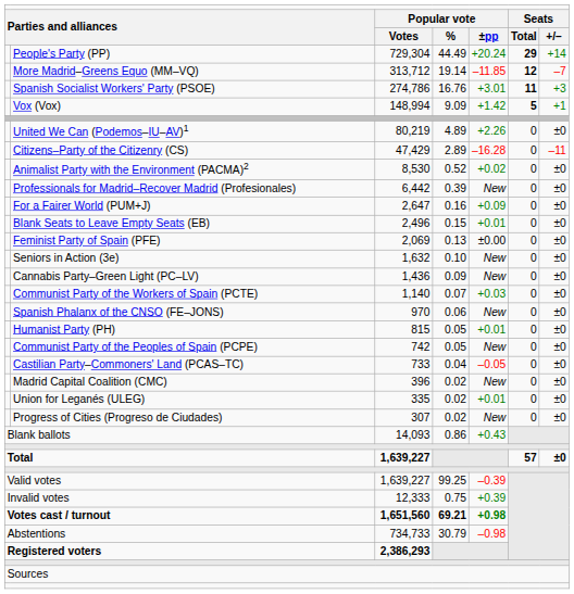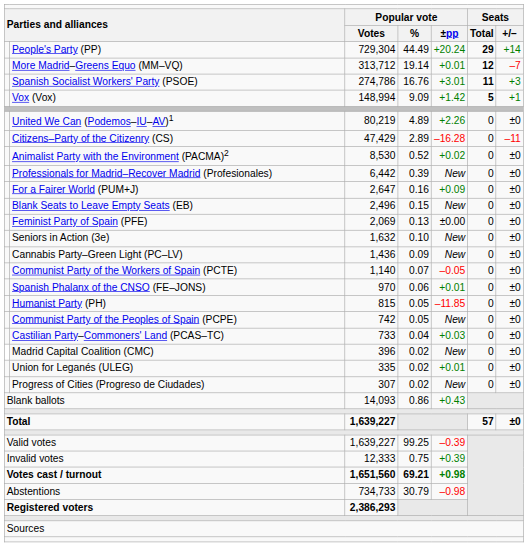More Madrid–Greens Equo (MM–VQ) | column 5: –11.85 -> +0.01
Blank Seats to Leave Empty Seats (EB) | column 5: +0.01 -> New
Communist Party of the Workers of Spain (PCTE) | column 5: +0.03 -> –0.05
Spanish Phalanx of the CNSO (FE–JONS) | column 5: New -> +0.01
Humanist Party (PH) | column 5: +0.01 -> –11.85
Castilian Party–Commoners' Land (PCAS–TC) | column 5: –0.05 -> +0.03
